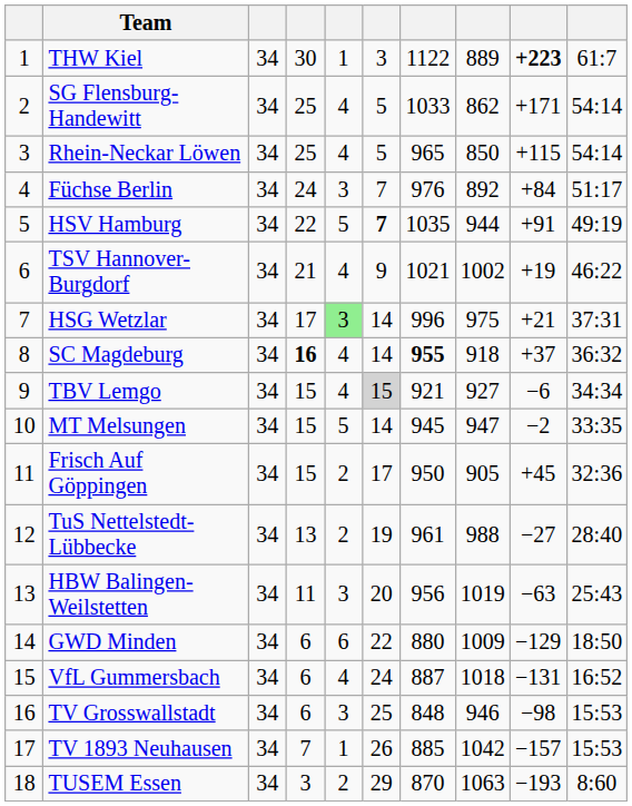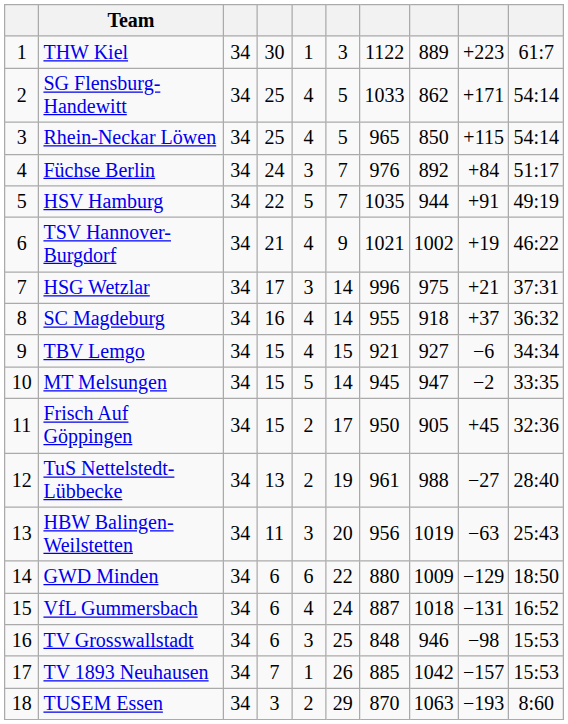THW Kiel | column 9: bold -> normal
HSV Hamburg | column 6: bold -> normal
HSG Wetzlar | column 5: lightgreen background -> no background
SC Magdeburg | column 4: bold -> normal
SC Magdeburg | column 7: bold -> normal
TBV Lemgo | column 6: lightgrey background -> no background
